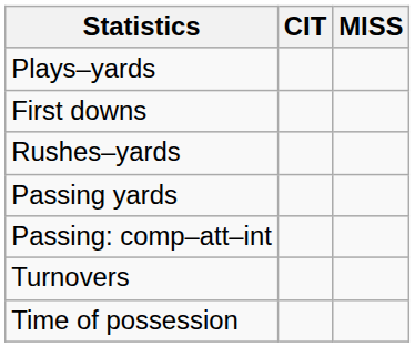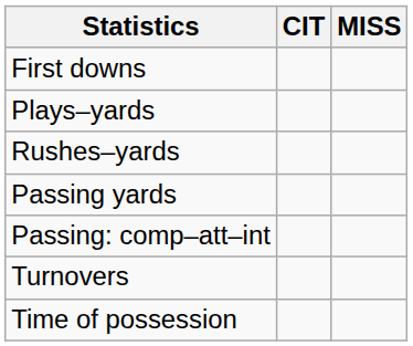rows swapped: First downs <-> Plays–yards
